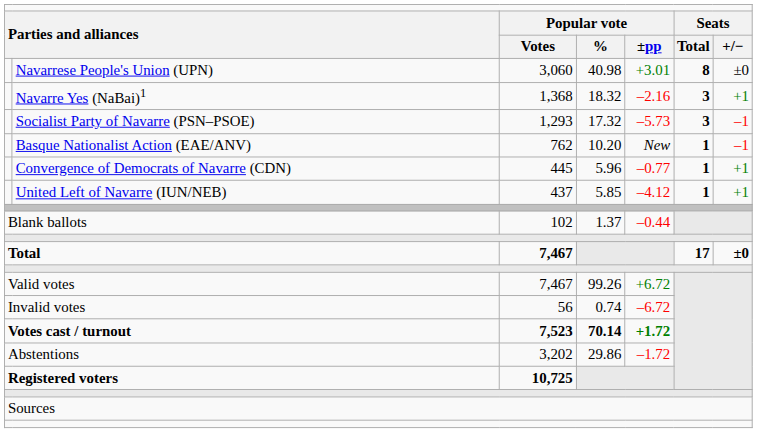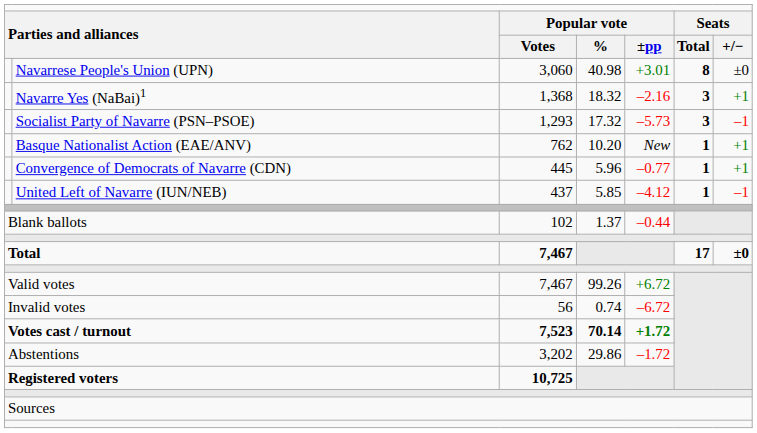Basque Nationalist Action (EAE/ANV) | column 7: –1 -> +1
United Left of Navarre (IUN/NEB) | column 7: +1 -> –1
